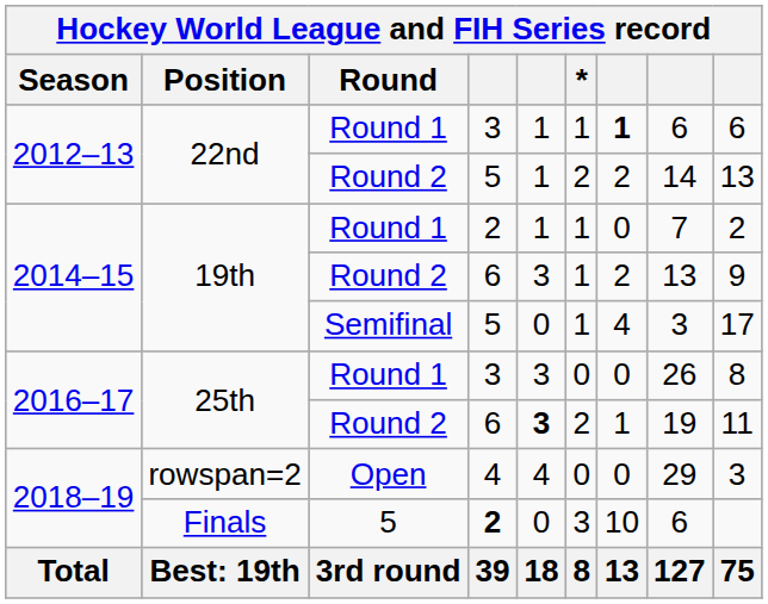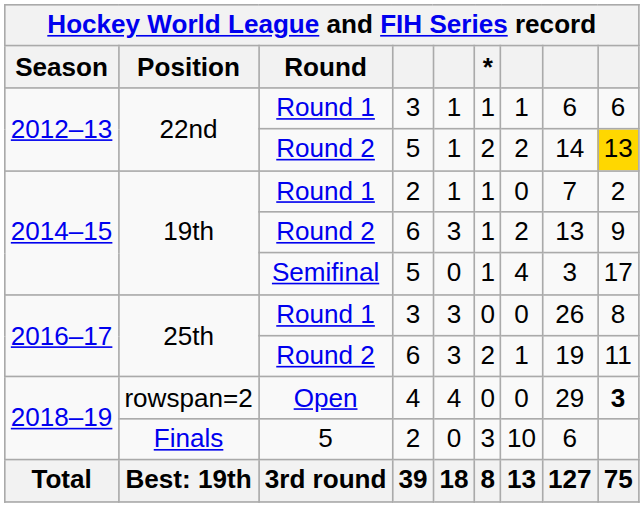22nd / Round 1 | column 7: bold -> normal
22nd / Round 2 | column 9: no background -> gold background
25th / Round 2 | column 5: bold -> normal
rowspan=2 | column 9: normal -> bold
Finals | column 4: bold -> normal
